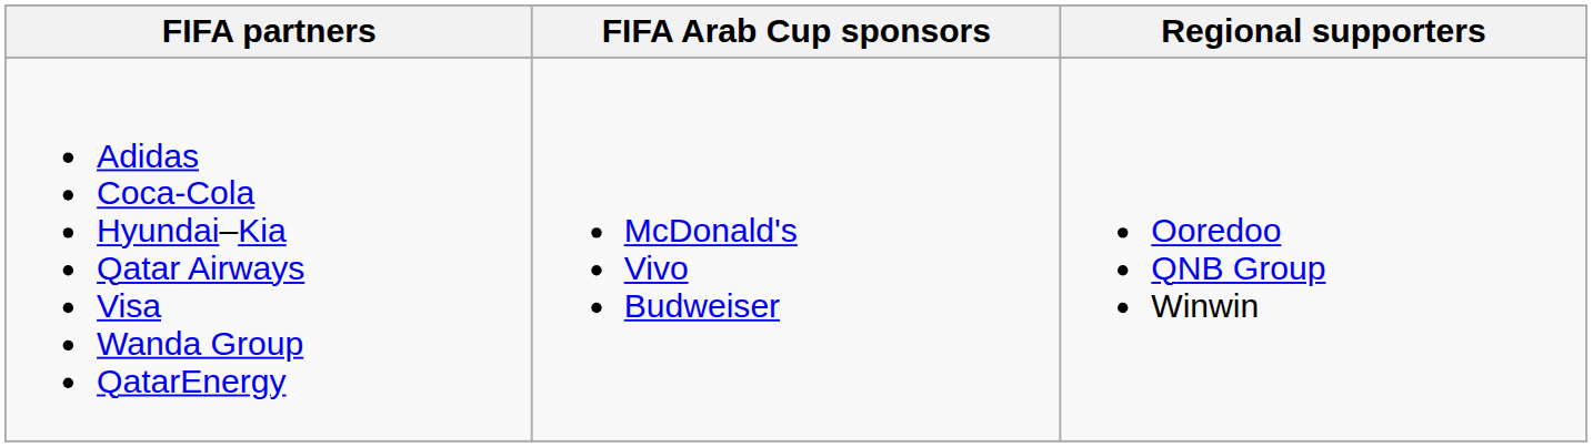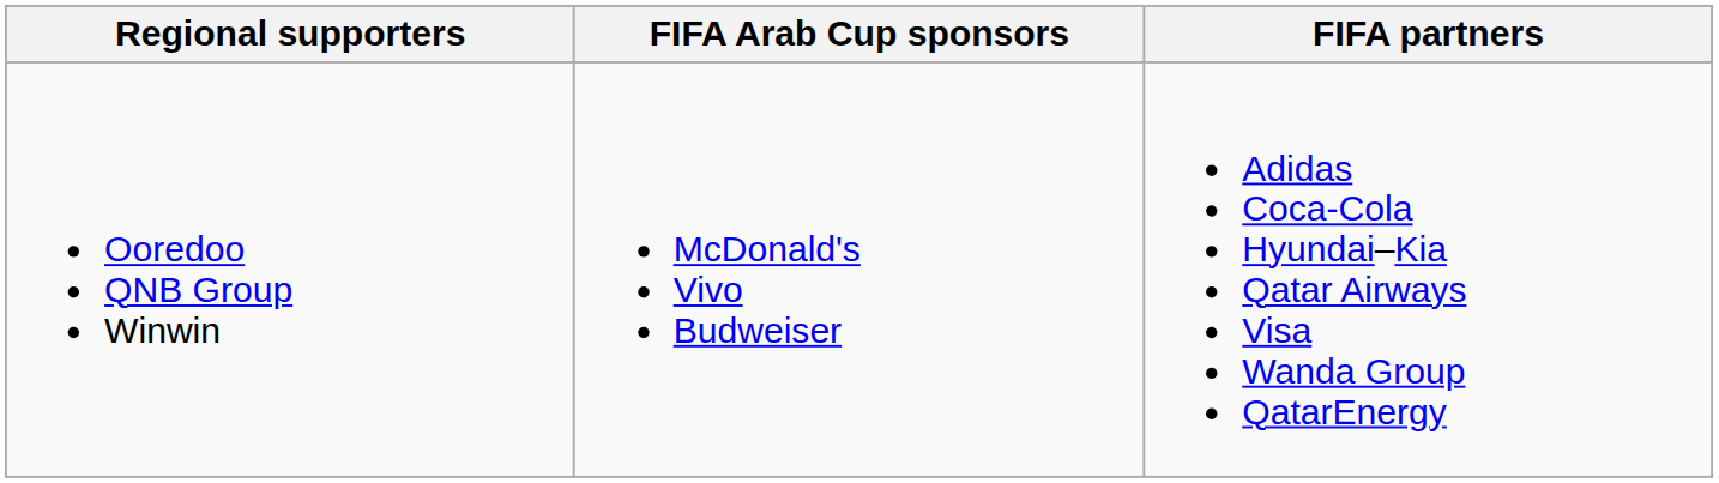columns swapped: FIFA partners <-> Regional supporters
